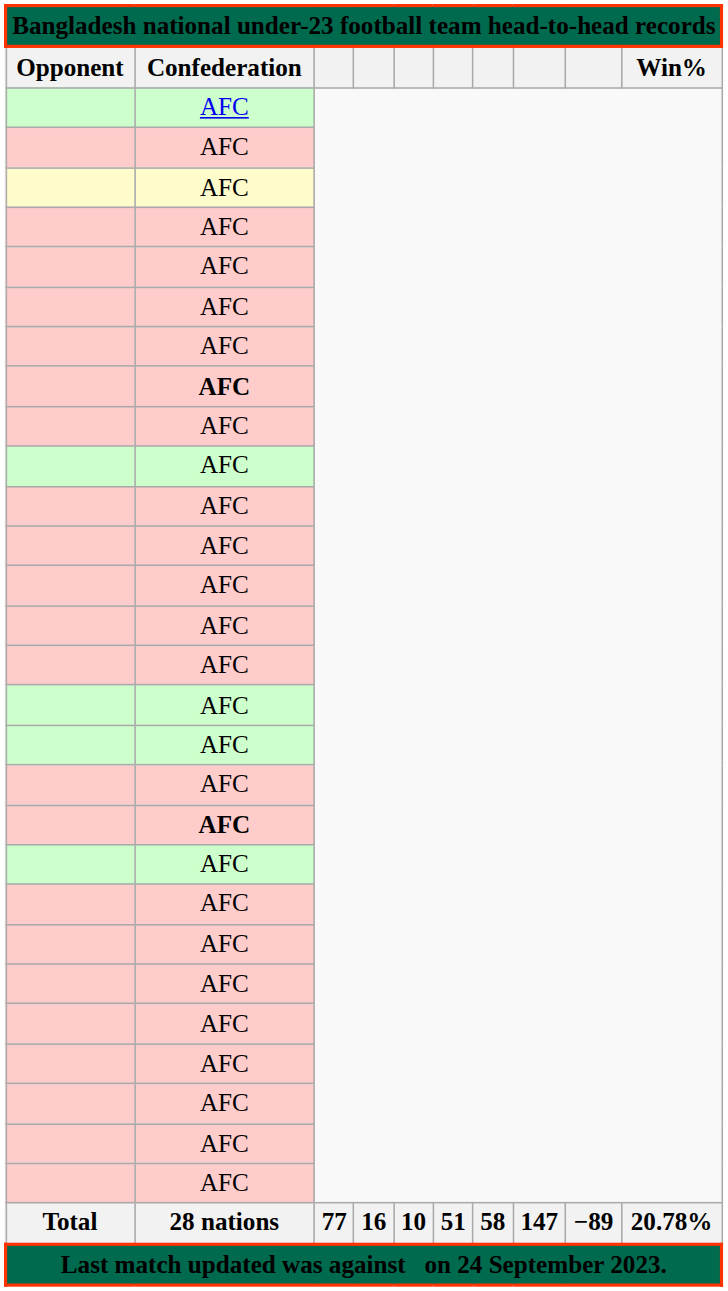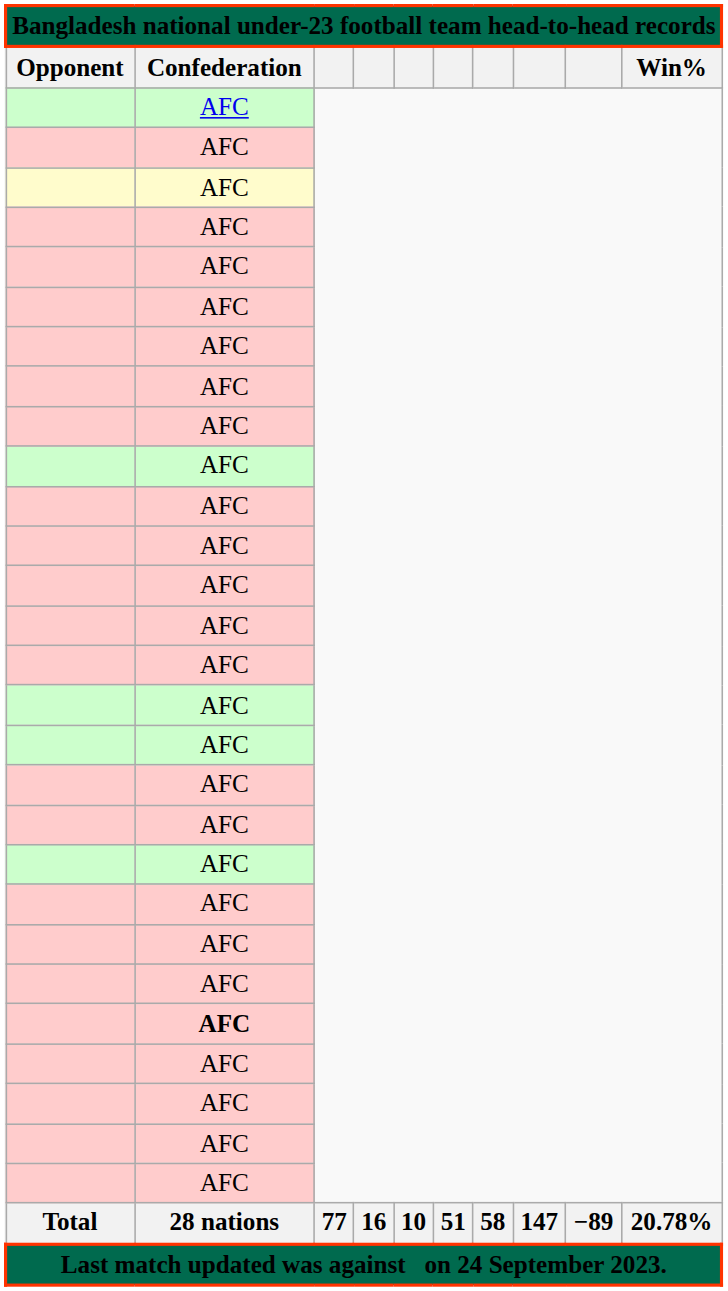row 10 | Confederation: bold -> normal
row 21 | Confederation: bold -> normal
row 26 | Confederation: normal -> bold
